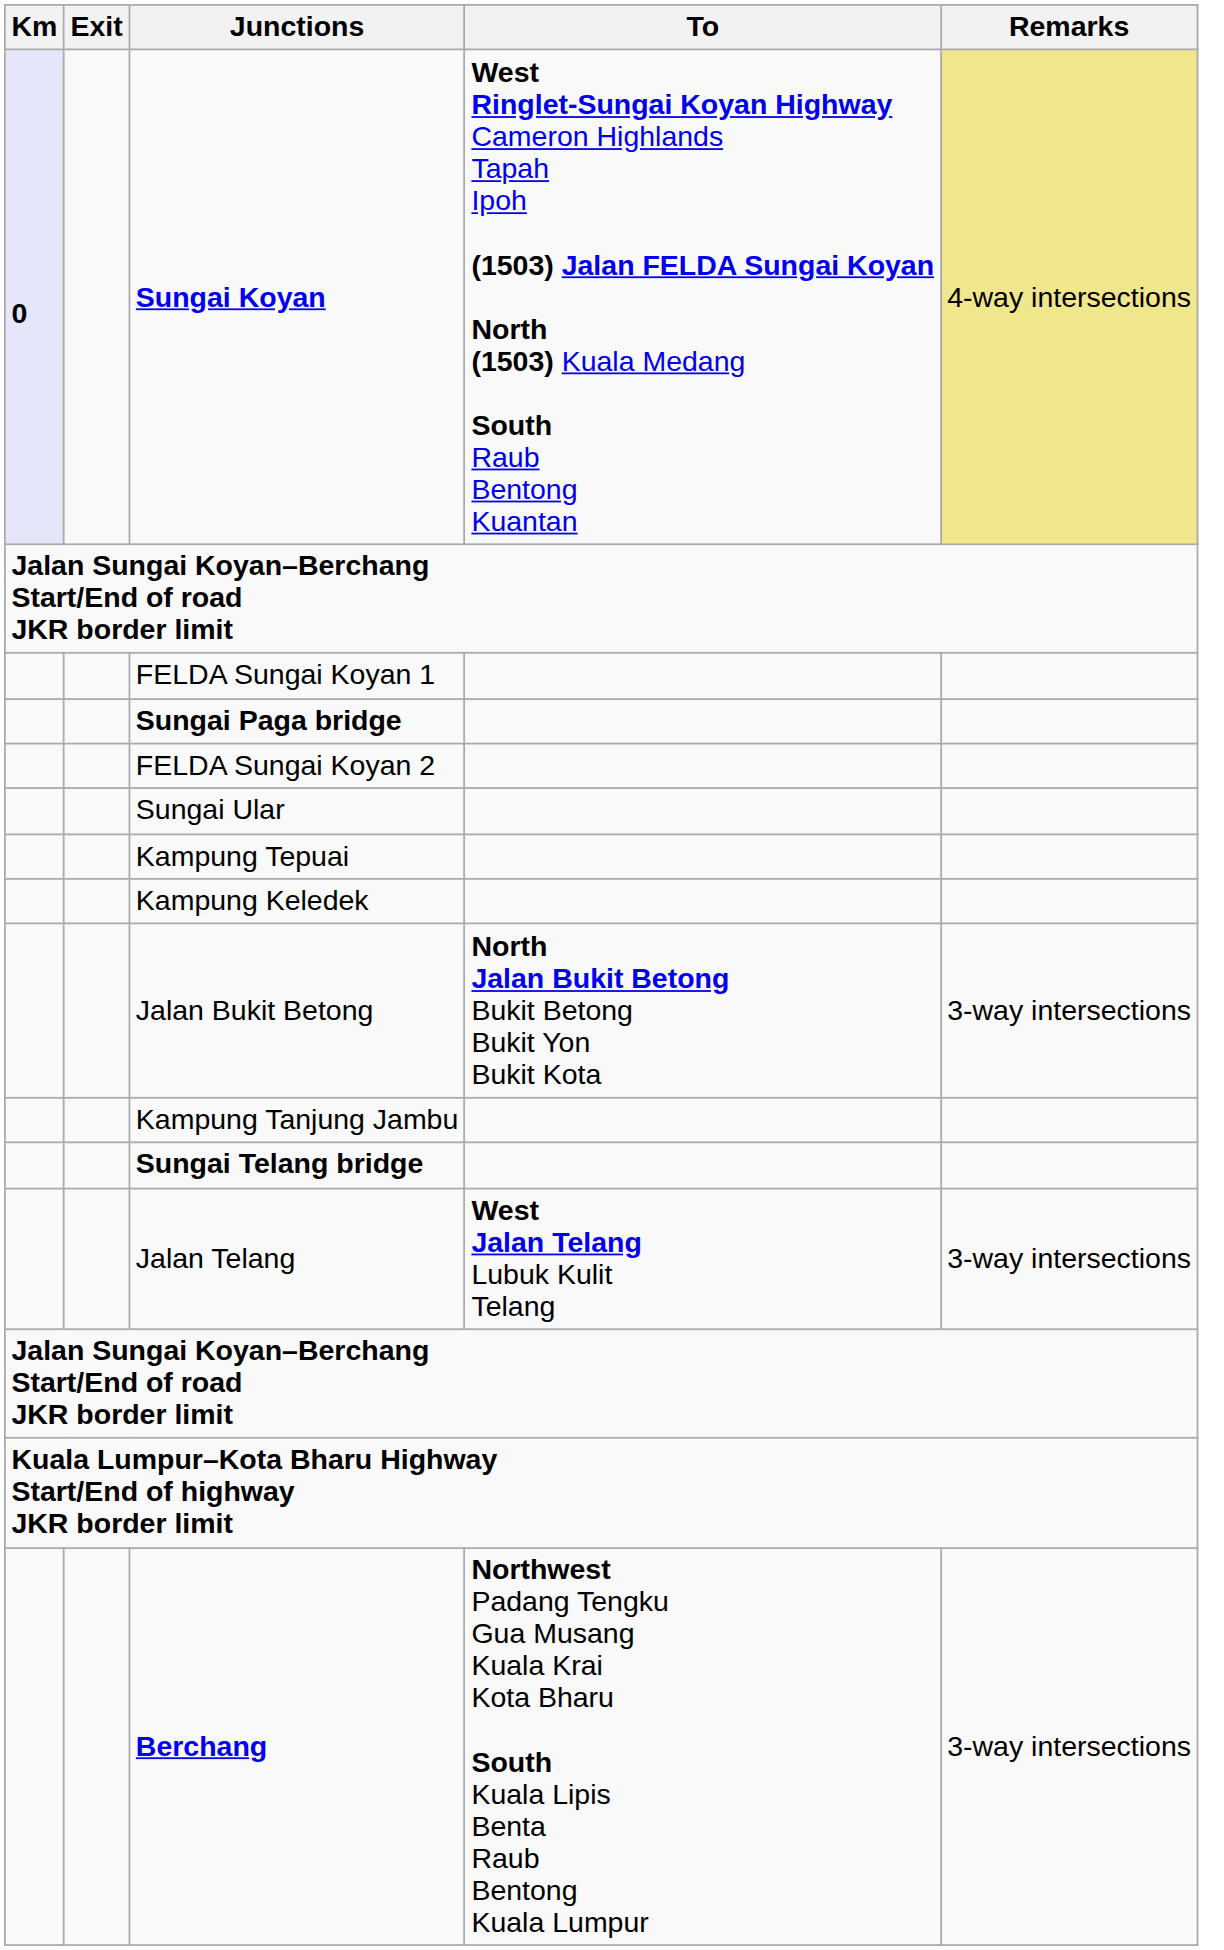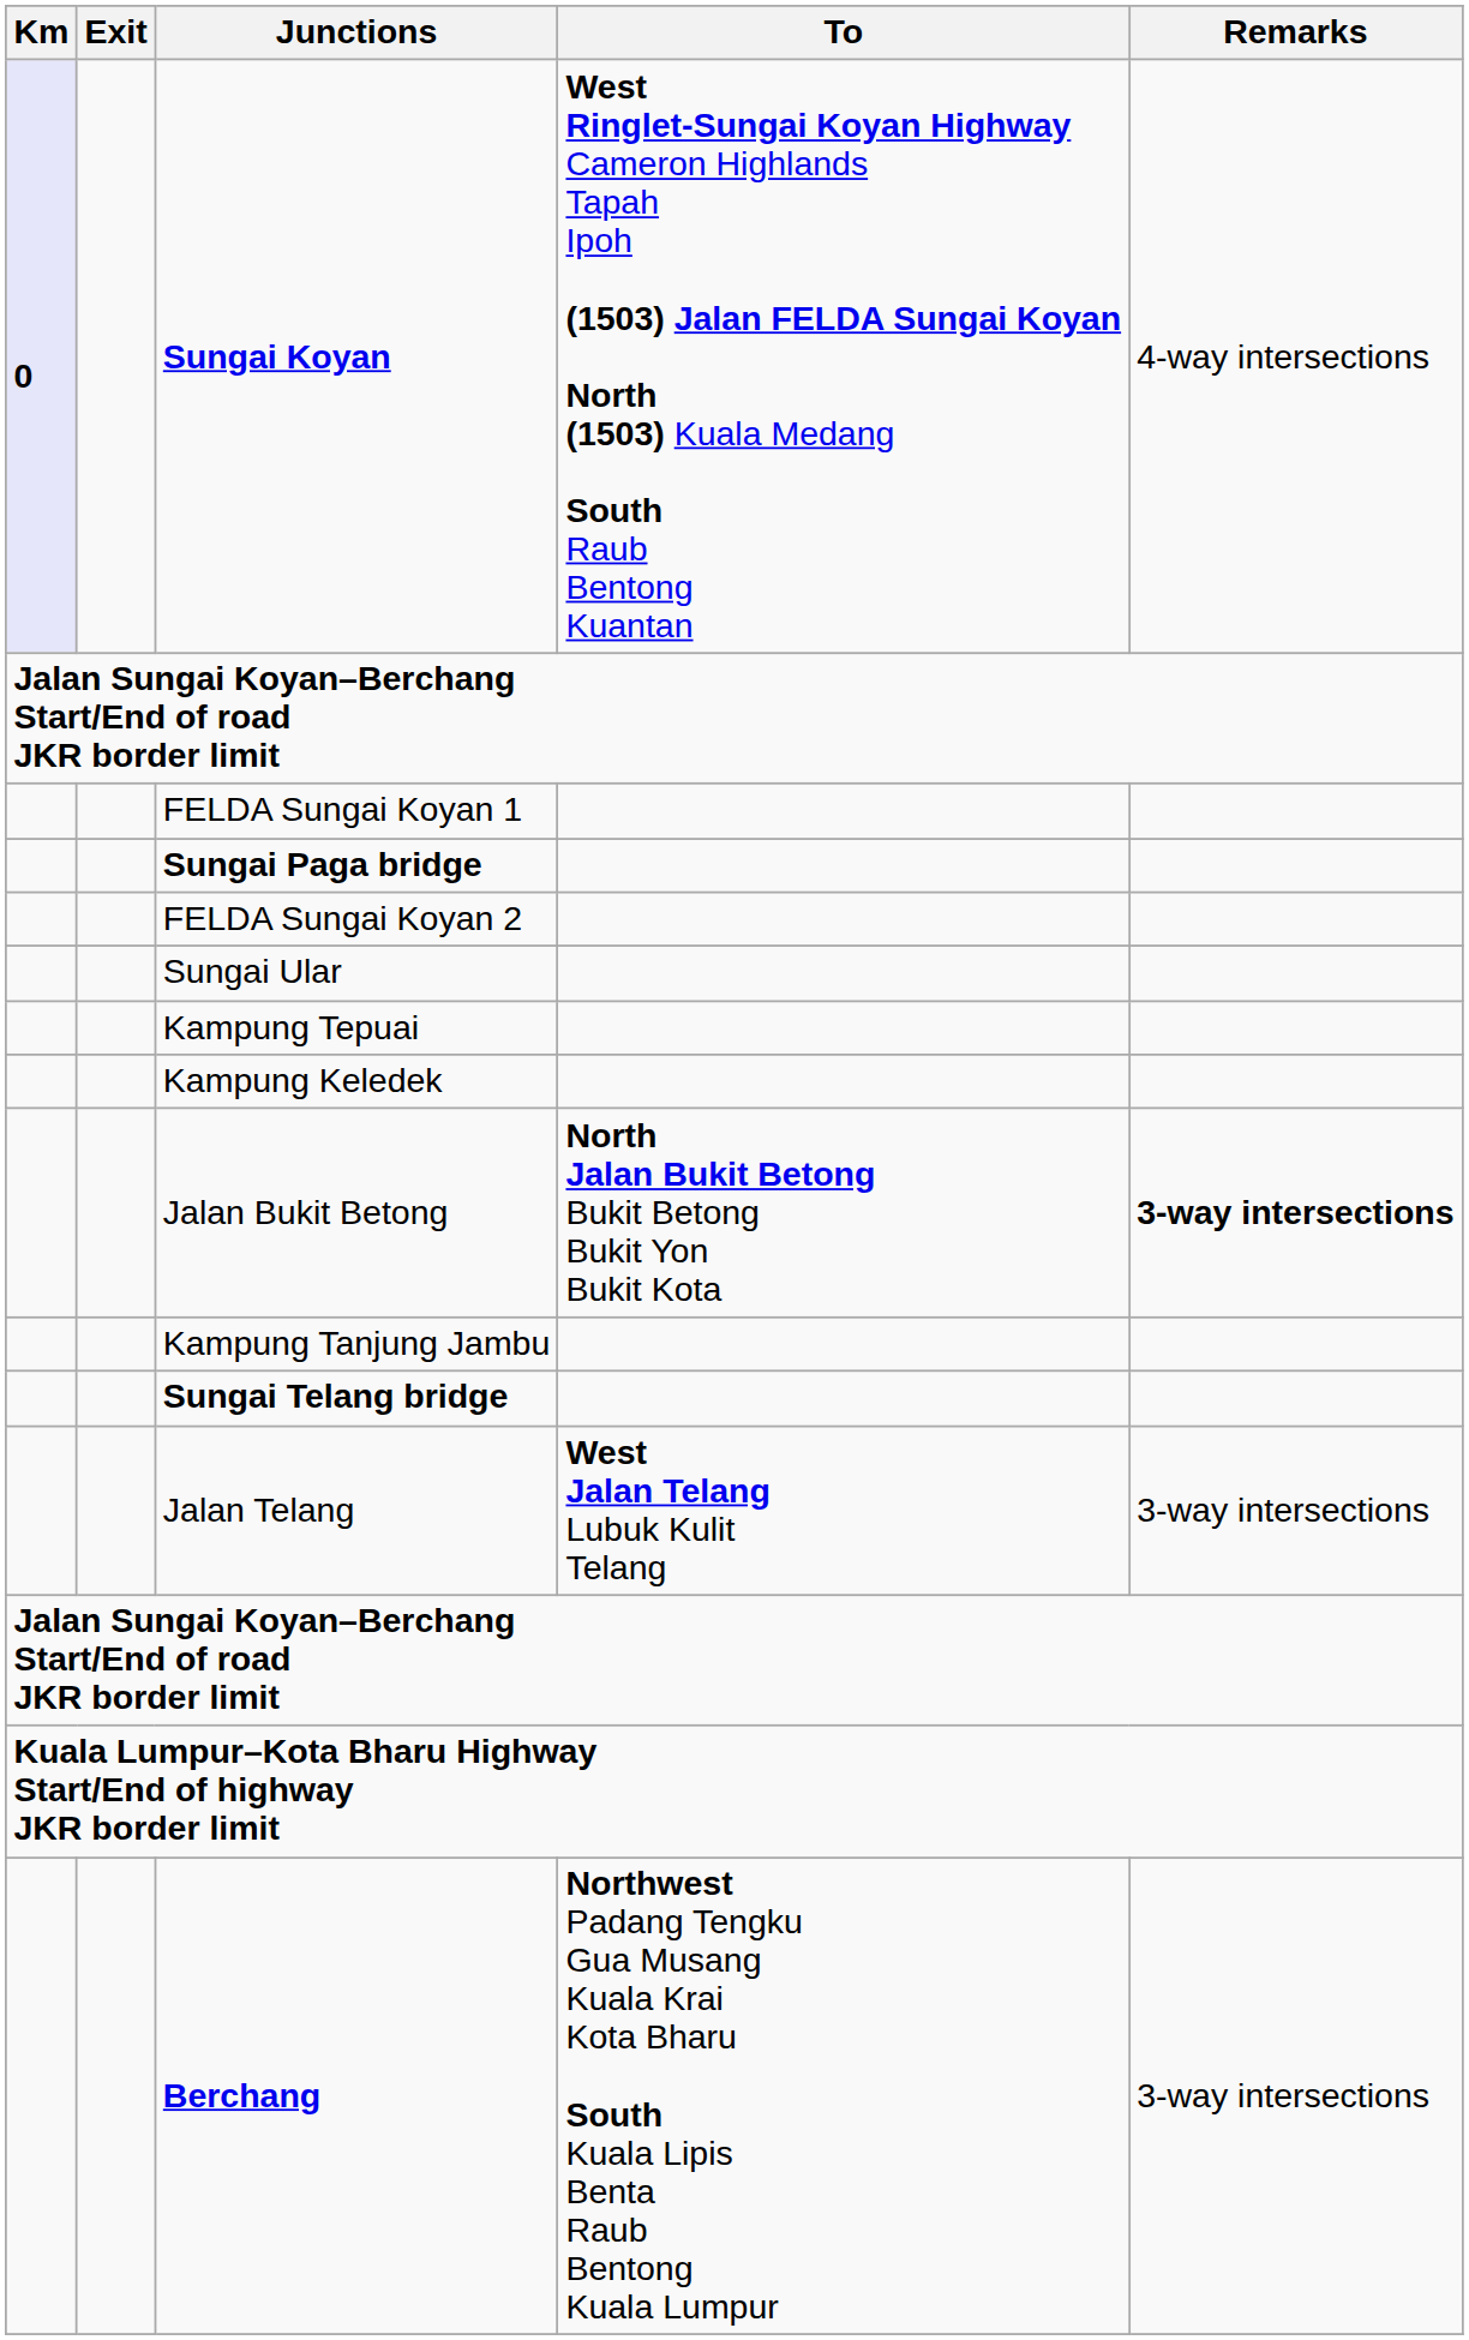Sungai Koyan | Remarks: khaki background -> no background
Jalan Bukit Betong | Remarks: normal -> bold
